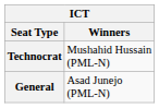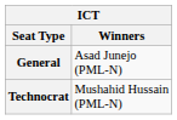rows swapped: General <-> Technocrat
